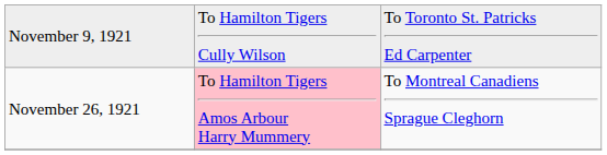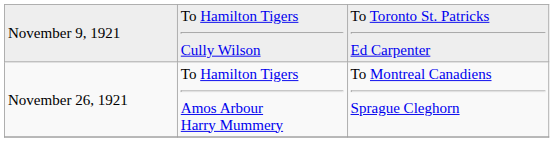November 26, 1921 | column 2: pink background -> no background
